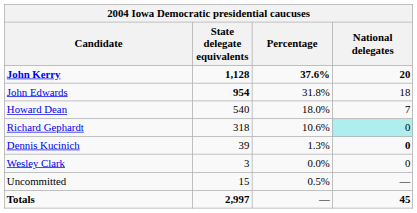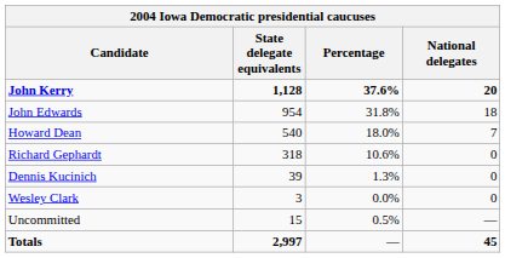John Edwards | State delegate equivalents: bold -> normal
Richard Gephardt | National delegates: paleturquoise background -> no background
Dennis Kucinich | National delegates: bold -> normal
